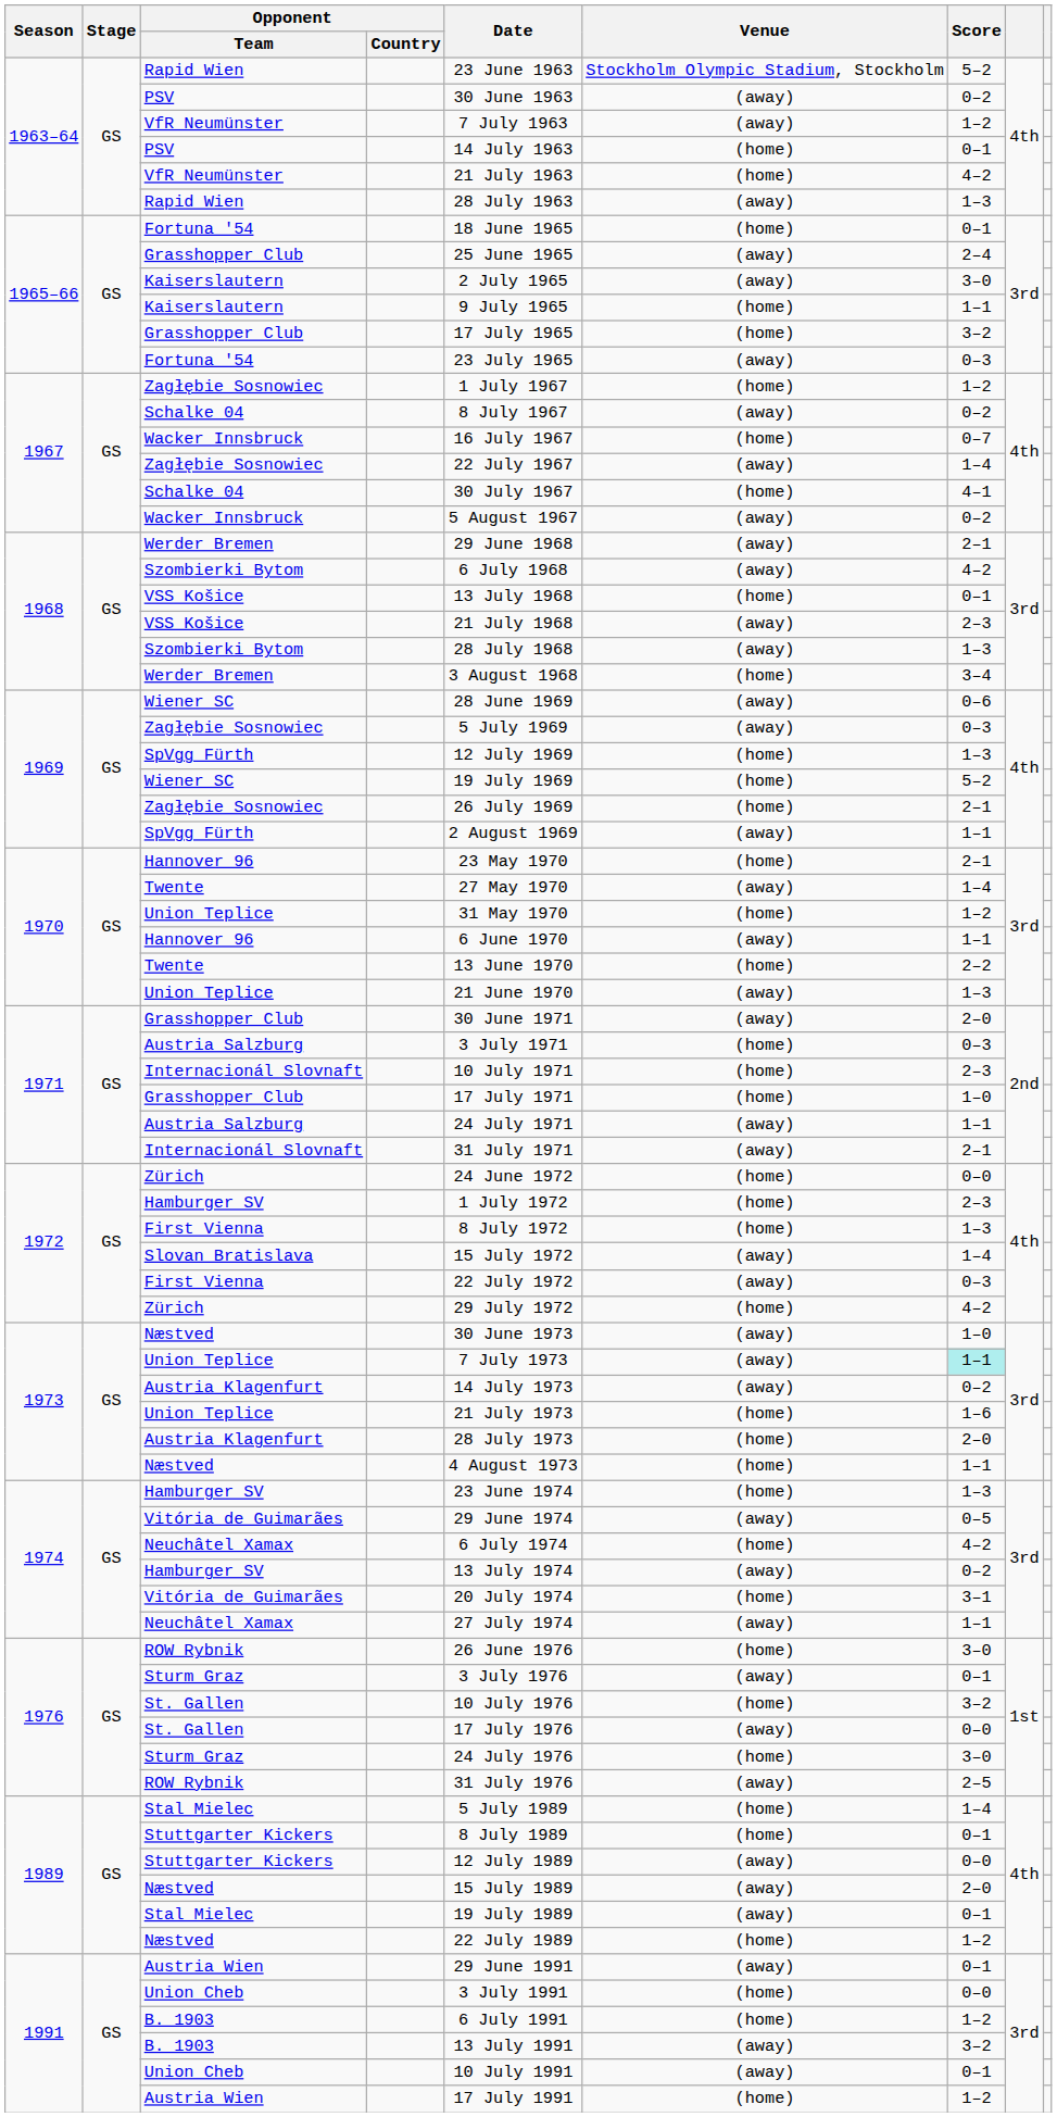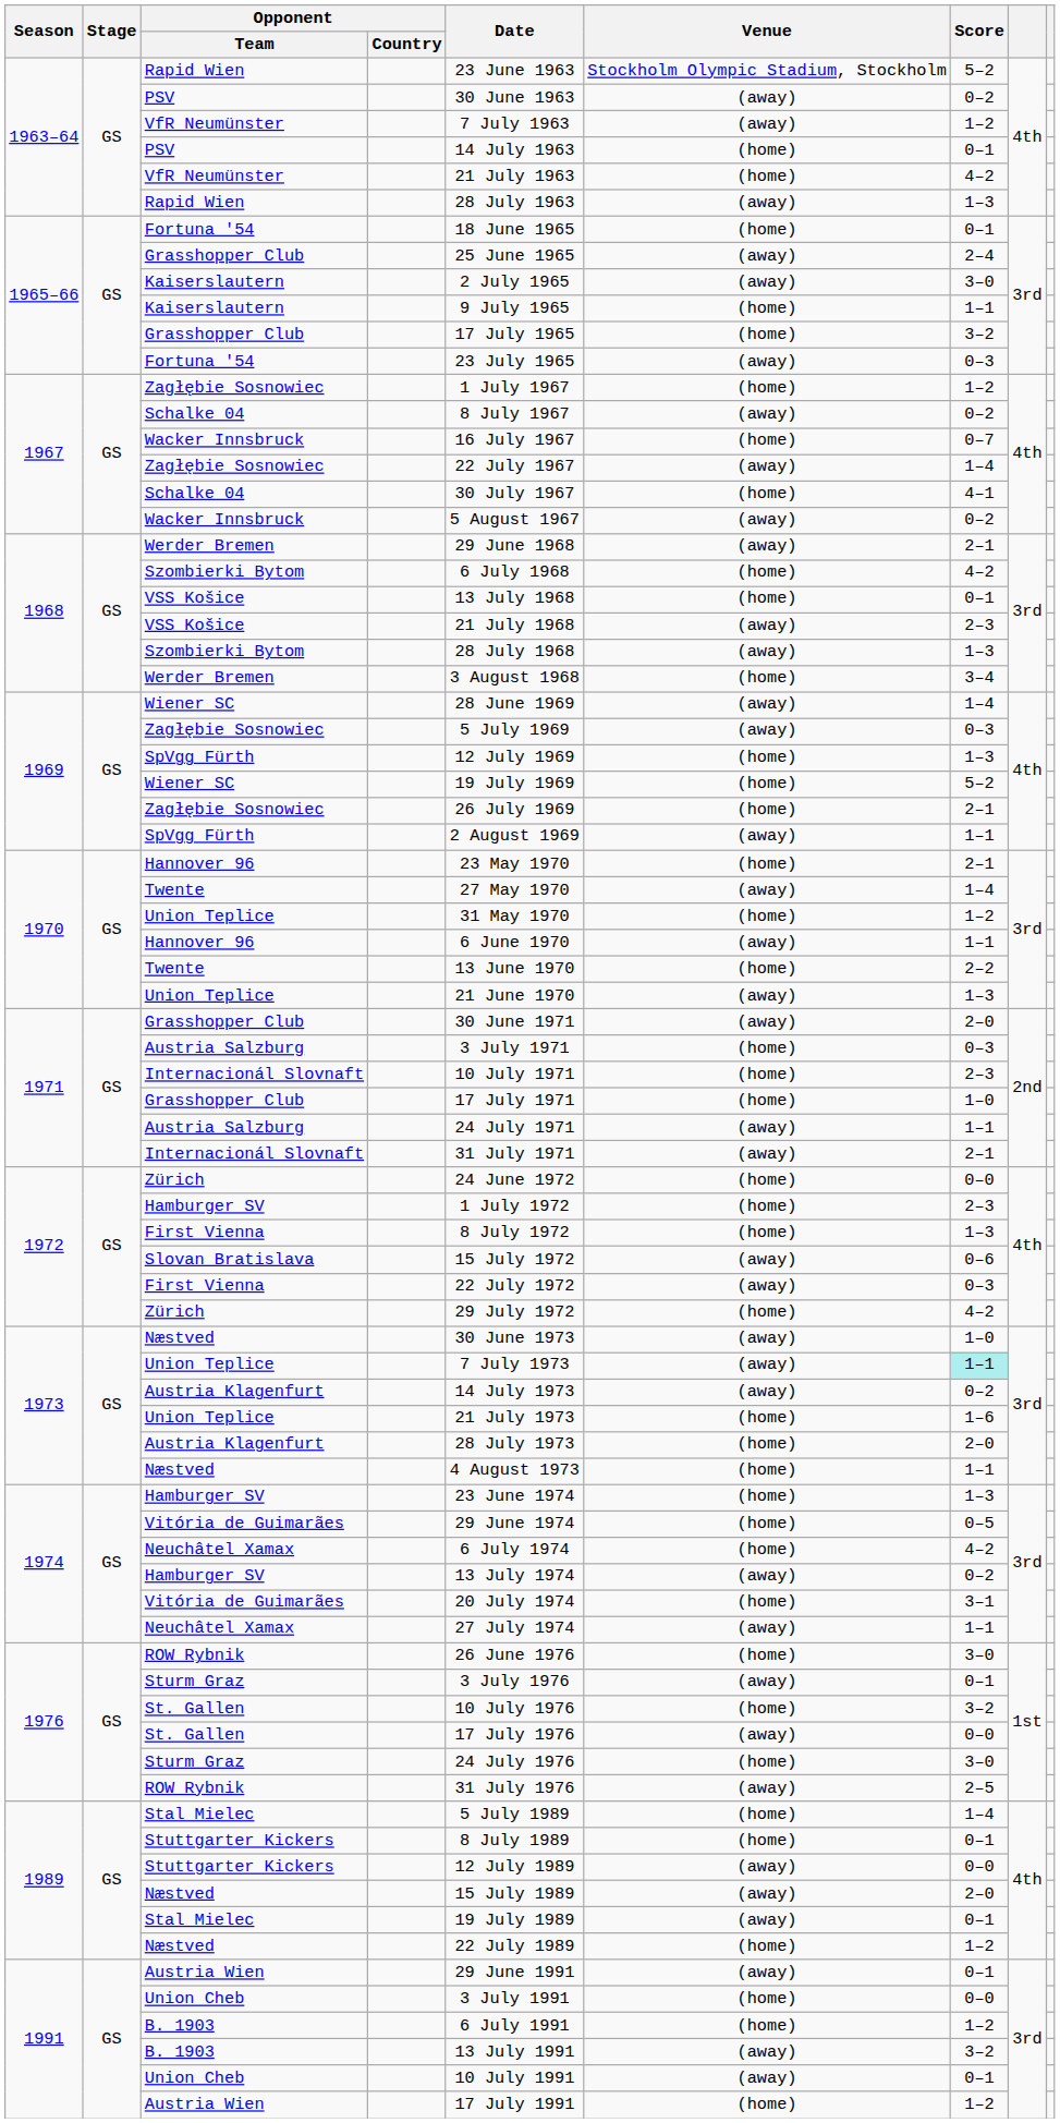row 22 | Venue: (away) -> (home)
row 27 | Score: 0–6 -> 1–4
row 48 | Score: 1–4 -> 0–6
row 58 | Venue: (away) -> (home)
